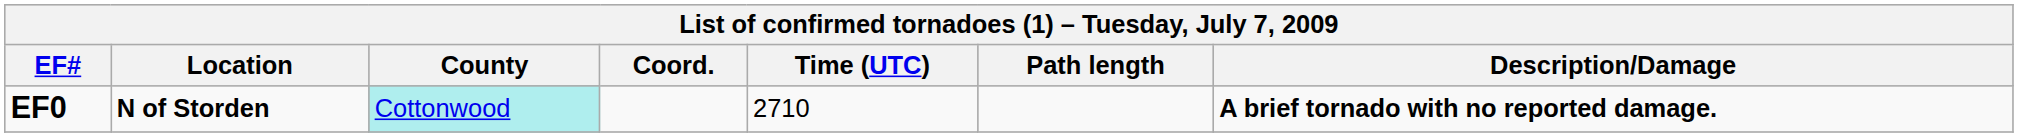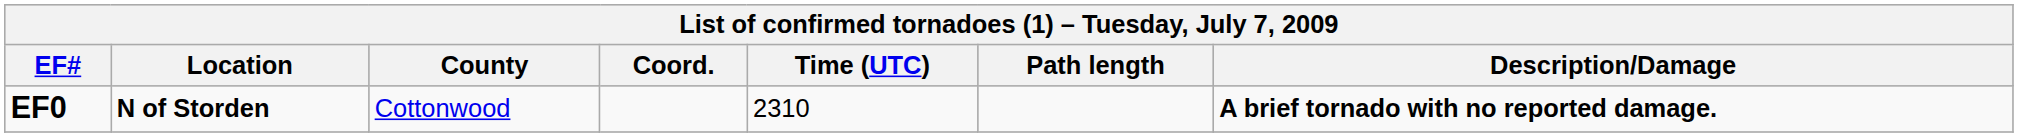EF0 | County: paleturquoise background -> no background
EF0 | Time (UTC): 2710 -> 2310
